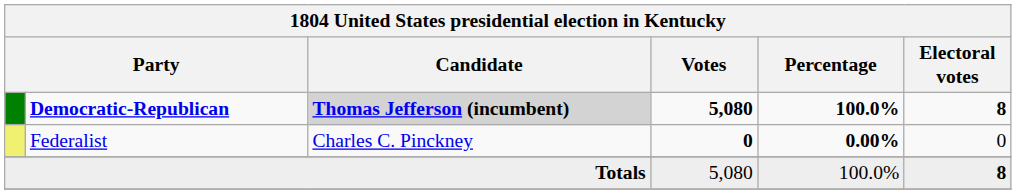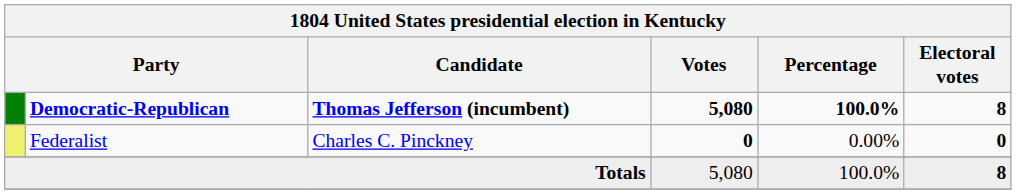Democratic-Republican | Candidate: lightgrey background -> no background
Federalist | Percentage: bold -> normal
Federalist | Electoral votes: normal -> bold
